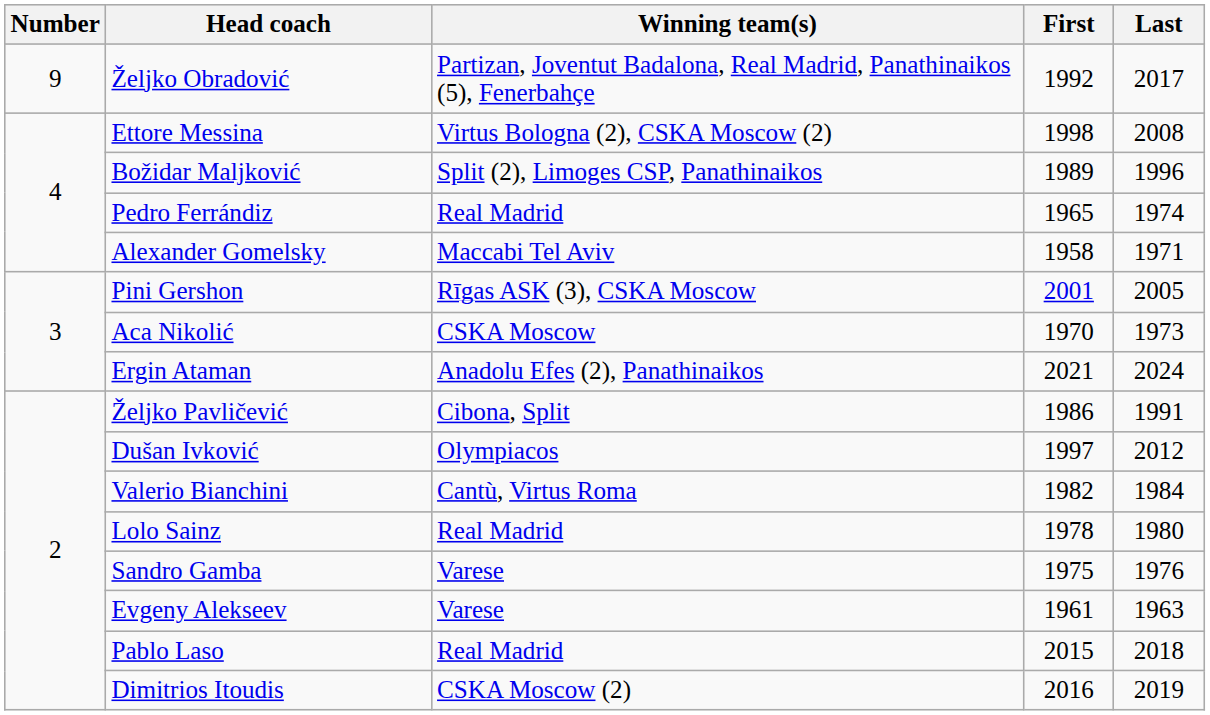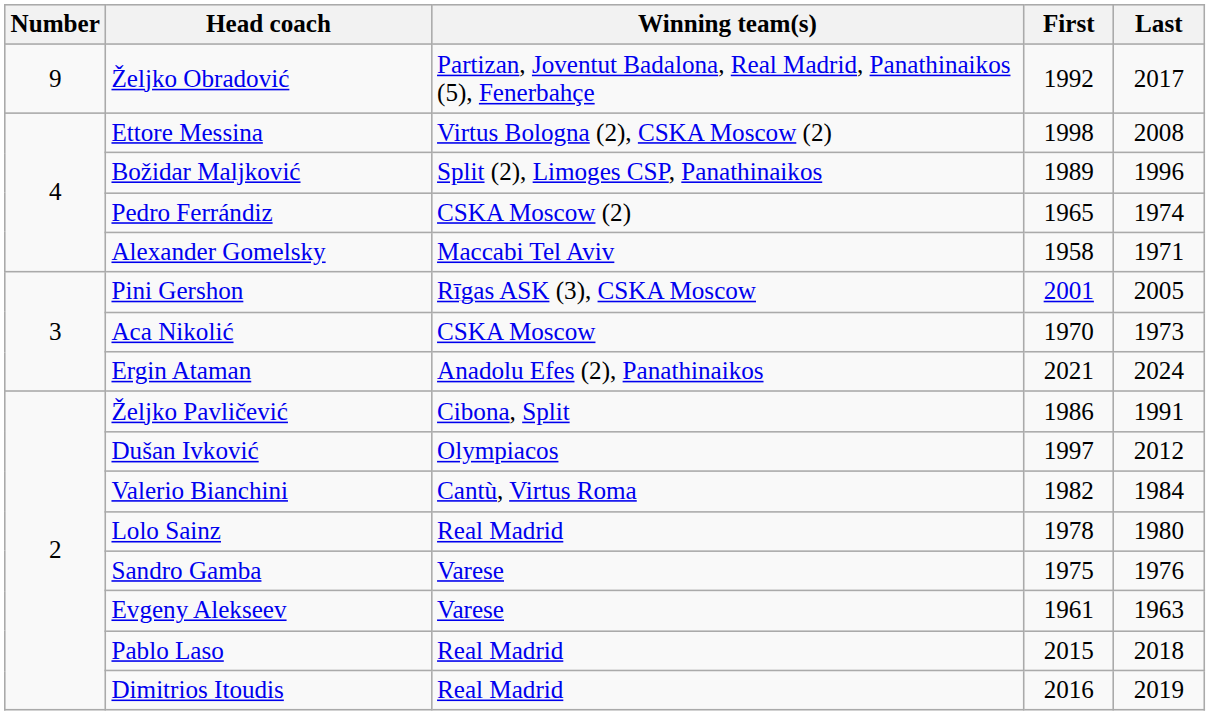Pedro Ferrándiz | Winning team(s): Real Madrid -> CSKA Moscow (2)
Dimitrios Itoudis | Winning team(s): CSKA Moscow (2) -> Real Madrid
